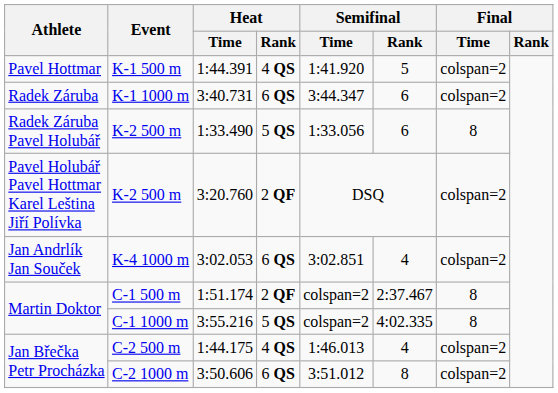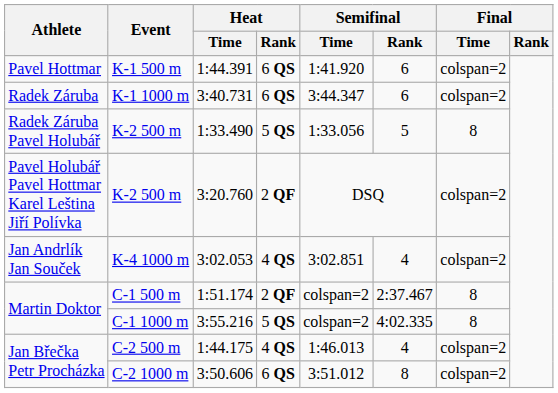1:44.391 | Heat / Rank: 4 QS -> 6 QS
1:44.391 | Semifinal / Rank: 5 -> 6
1:33.490 | Semifinal / Rank: 6 -> 5
3:02.053 | Heat / Rank: 6 QS -> 4 QS
